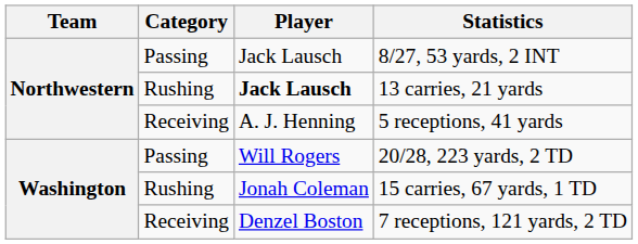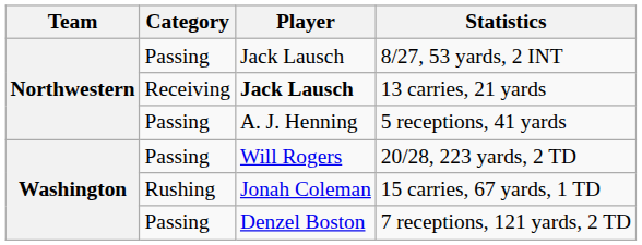13 carries, 21 yards | Category: Rushing -> Receiving
5 receptions, 41 yards | Category: Receiving -> Passing
7 receptions, 121 yards, 2 TD | Category: Receiving -> Passing
